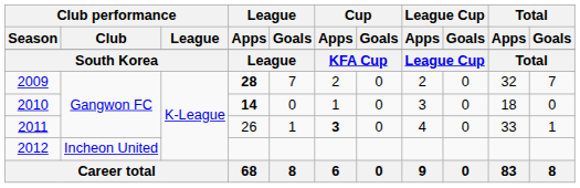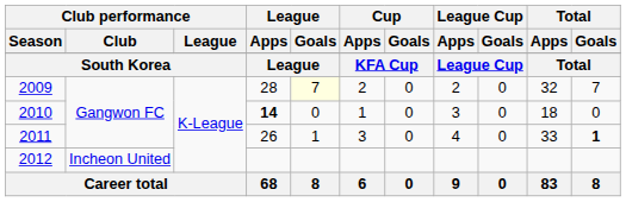2009 | League / Apps: bold -> normal
2009 | League / Goals: no background -> lightyellow background
2011 | Cup / Apps: bold -> normal
2011 | Total / Goals: normal -> bold
